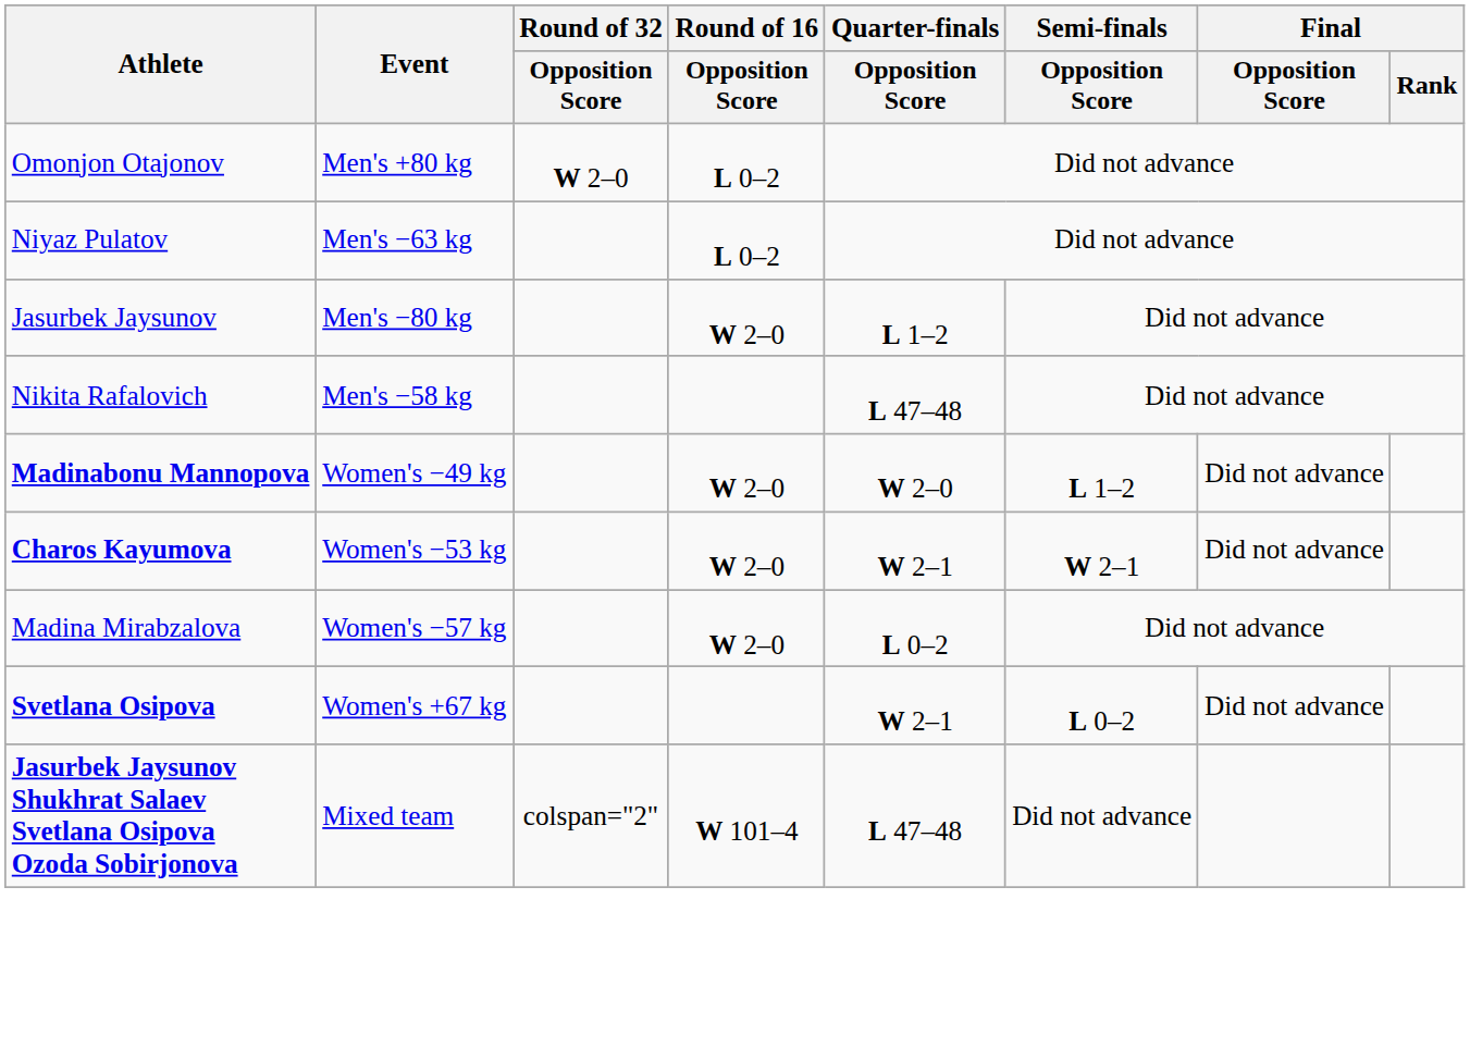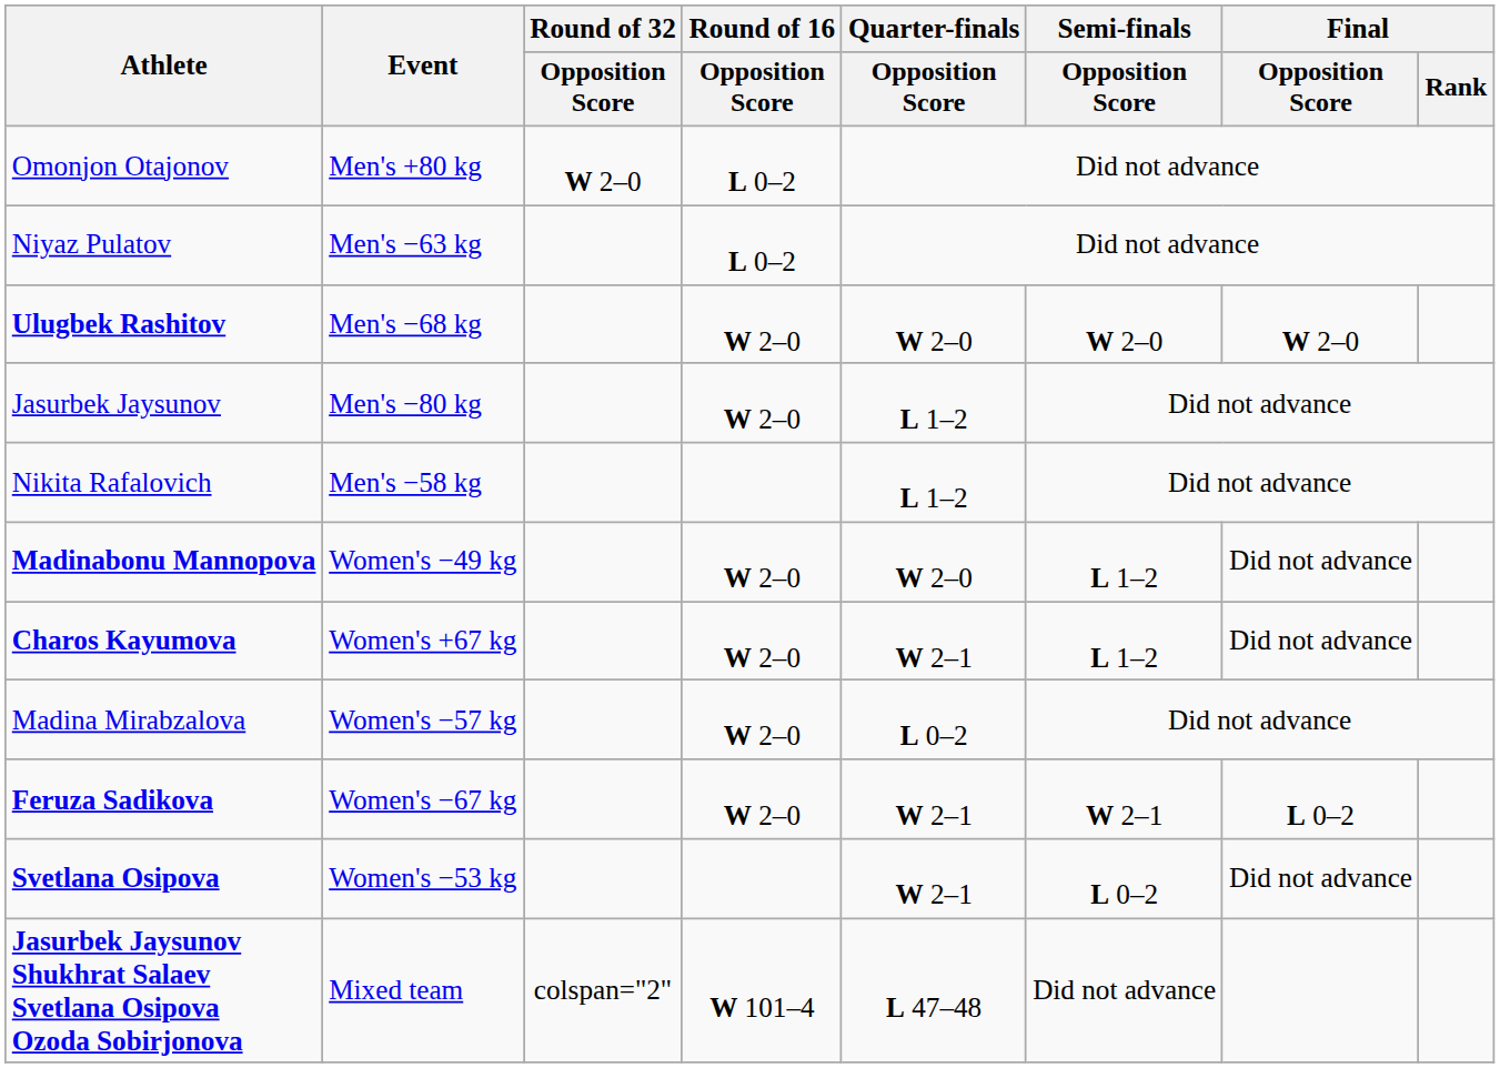+ row: Ulugbek Rashitov | Men's −68 kg | W 2–0 | W 2–0 | W 2–0 | W 2–0
Nikita Rafalovich | Quarter-finals / Opposition Score: L 47–48 -> L 1–2
Charos Kayumova | Event: Women's −53 kg -> Women's +67 kg
Charos Kayumova | Semi-finals / Opposition Score: W 2–1 -> L 1–2
+ row: Feruza Sadikova | Women's −67 kg | W 2–0 | W 2–1 | W 2–1 | L 0–2
Svetlana Osipova | Event: Women's +67 kg -> Women's −53 kg
